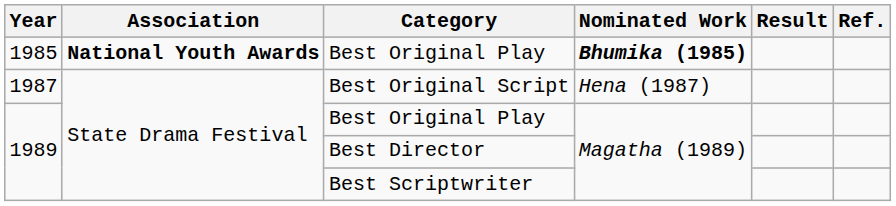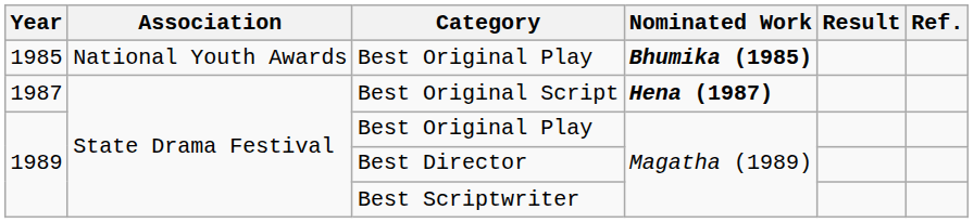1985 / Best Original Play | Association: bold -> normal
Best Original Script | Nominated Work: normal -> bold
